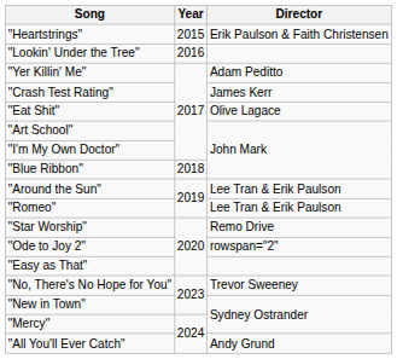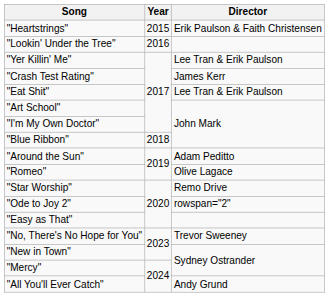"Yer Killin' Me" | Director: Adam Peditto -> Lee Tran & Erik Paulson
"Eat Shit" | Director: Olive Lagace -> Lee Tran & Erik Paulson
"Around the Sun" | Director: Lee Tran & Erik Paulson -> Adam Peditto
"Romeo" | Director: Lee Tran & Erik Paulson -> Olive Lagace
